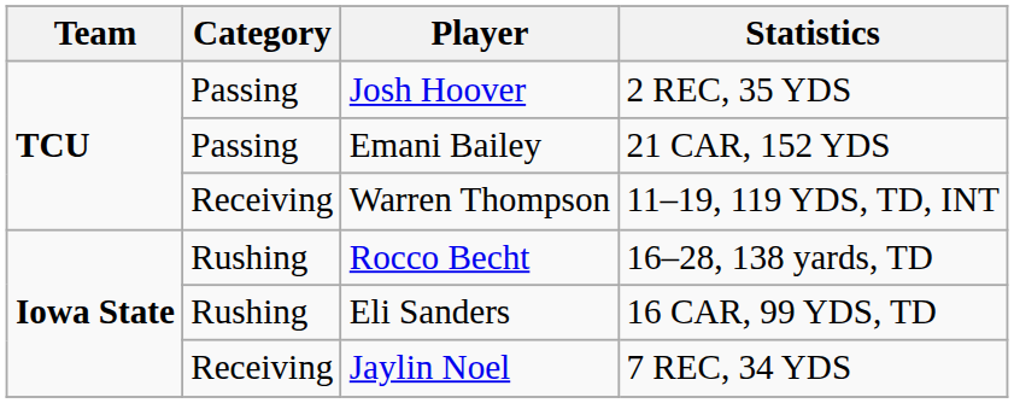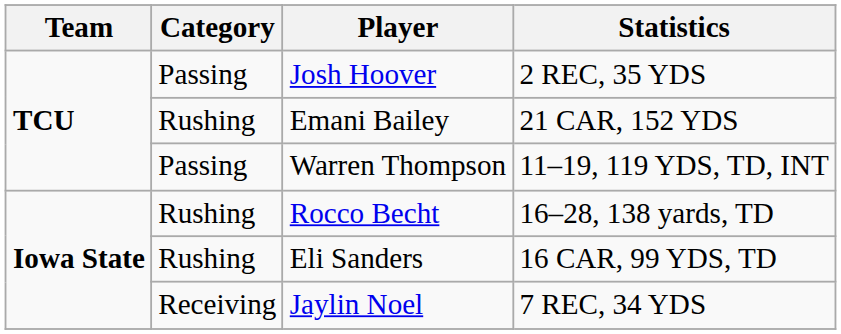Emani Bailey | Category: Passing -> Rushing
Warren Thompson | Category: Receiving -> Passing
